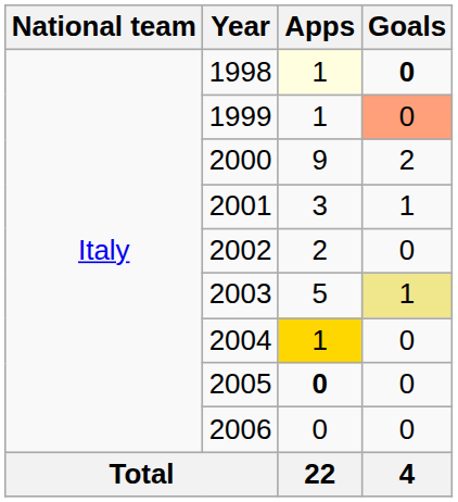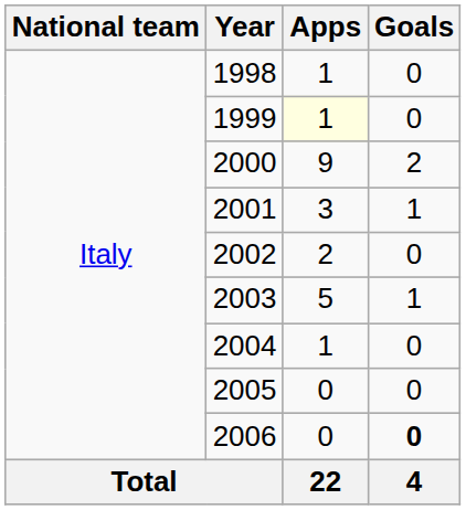1998 | Apps: lightyellow background -> no background
1998 | Goals: bold -> normal
1999 | Apps: no background -> lightyellow background
1999 | Goals: lightsalmon background -> no background
2003 | Goals: khaki background -> no background
2004 | Apps: gold background -> no background
2005 | Apps: bold -> normal
2006 | Goals: normal -> bold
